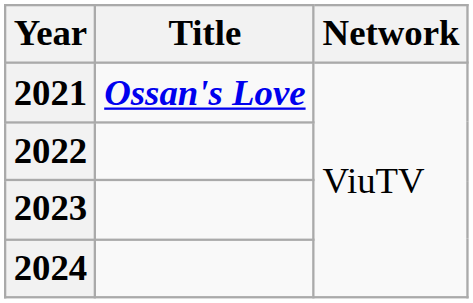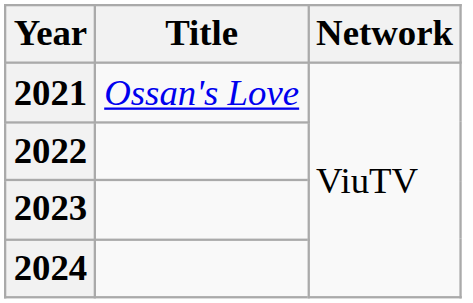2021 | Title: bold -> normal
